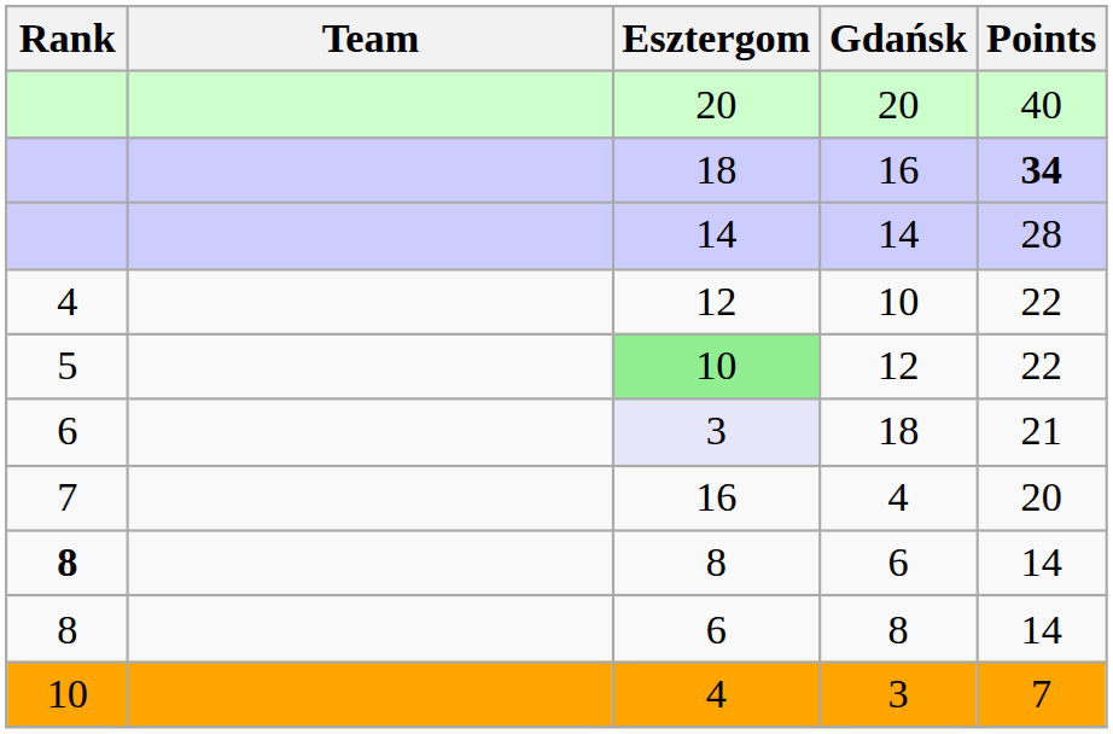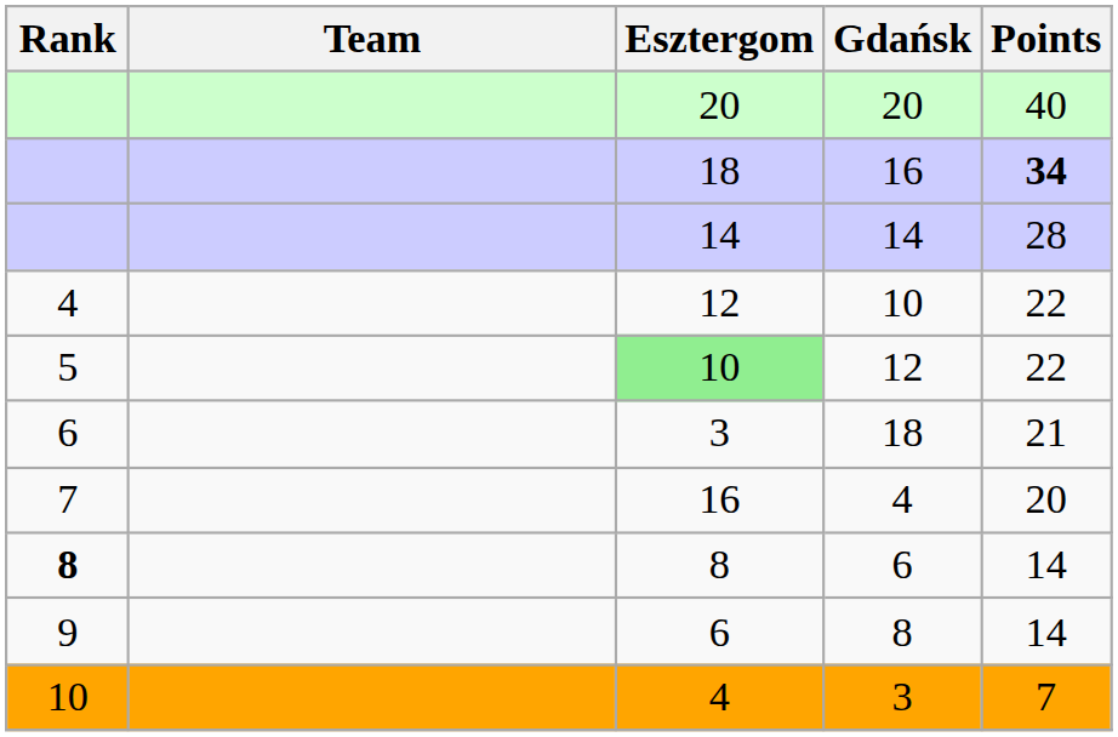row 7 | Esztergom: lavender background -> no background
row 10 | Rank: 8 -> 9
